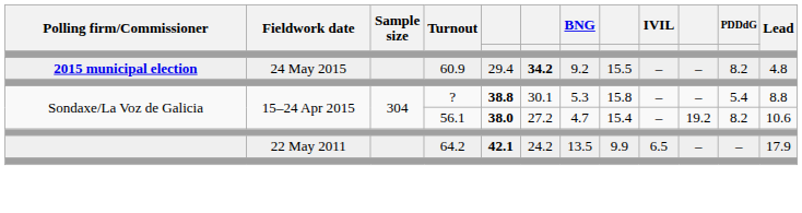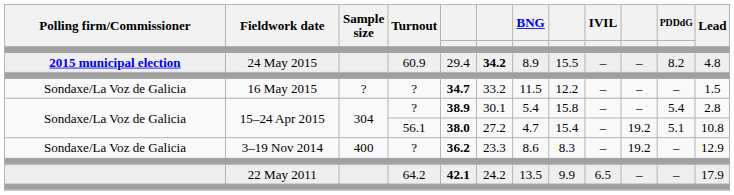24 May 2015 | BNG: 9.2 -> 8.9
+ row: Sondaxe/La Voz de Galicia | 16 May 2015 | ? | ? | 34.7 | 33.2 | 11.5 | 12.2 | – | – | – | 1.5
15–24 Apr 2015 / ? | column 5: 38.8 -> 38.9
15–24 Apr 2015 / ? | BNG: 5.3 -> 5.4
15–24 Apr 2015 / ? | Lead: 8.8 -> 2.8
15–24 Apr 2015 / 56.1 | PDDdG: 8.2 -> 5.1
15–24 Apr 2015 / 56.1 | Lead: 10.6 -> 10.8
+ row: Sondaxe/La Voz de Galicia | 3–19 Nov 2014 | 400 | ? | 36.2 | 23.3 | 8.6 | 8.3 | – | 19.2 | – | 12.9
